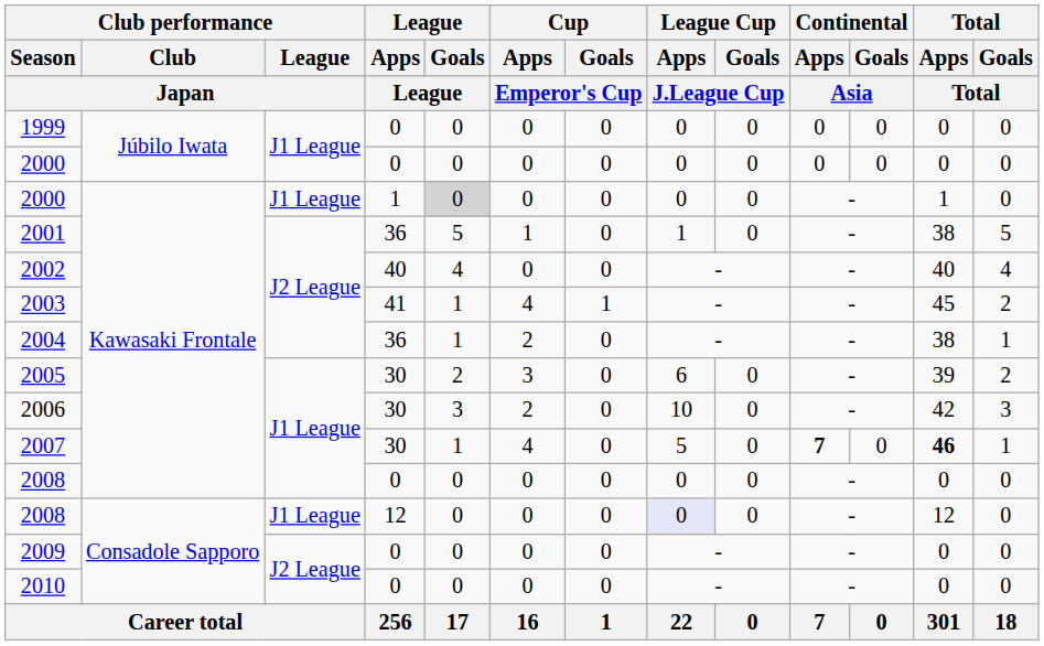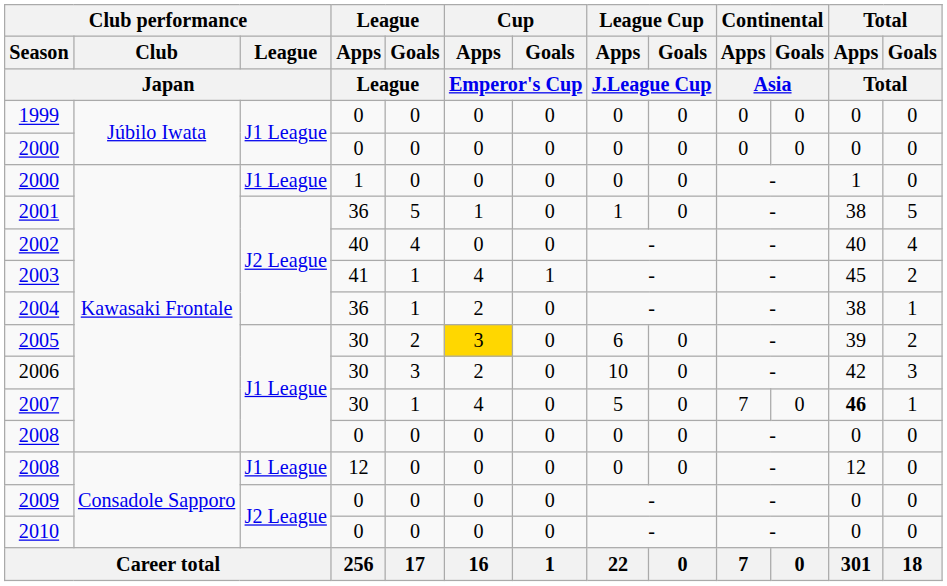2000 / 1 | League / Goals / League: lightgrey background -> no background
2005 | Cup / Apps / Emperor's Cup: no background -> gold background
2007 | Continental / Apps / Asia: bold -> normal
2008 / 12 | League Cup / Apps / J.League Cup: lavender background -> no background
